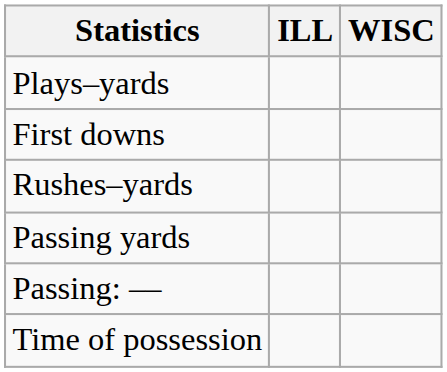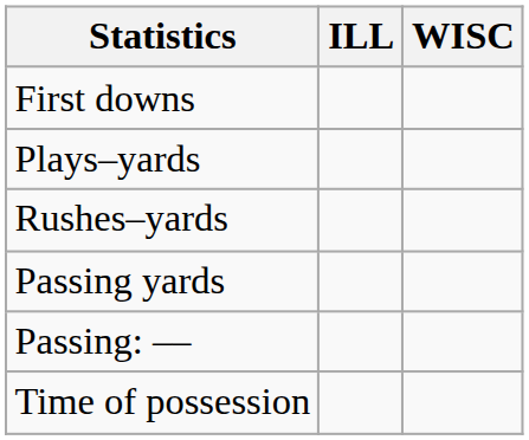rows swapped: First downs <-> Plays–yards
